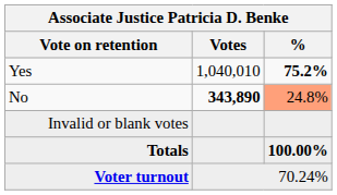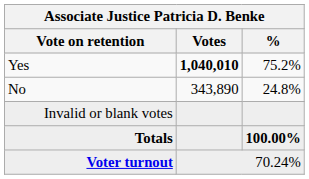Yes | Votes: normal -> bold
Yes | %: bold -> normal
No | Votes: bold -> normal
No | %: lightsalmon background -> no background
